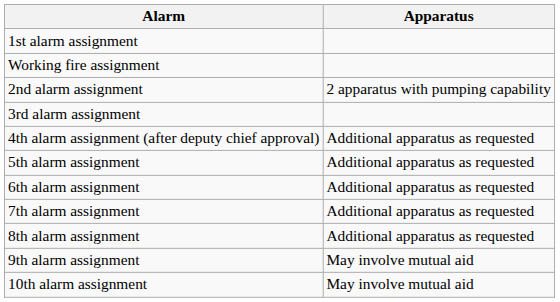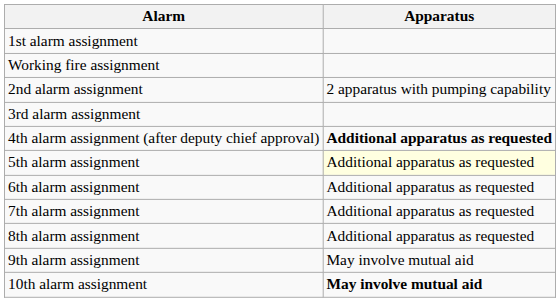4th alarm assignment (after deputy chief approval) | Apparatus: normal -> bold
5th alarm assignment | Apparatus: no background -> lightyellow background
10th alarm assignment | Apparatus: normal -> bold
